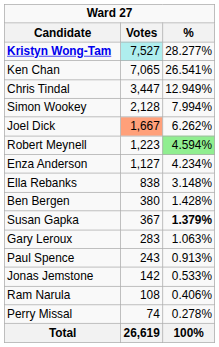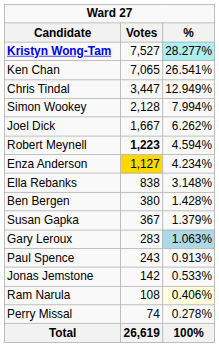Kristyn Wong-Tam | Votes: paleturquoise background -> no background
Kristyn Wong-Tam | %: no background -> paleturquoise background
Joel Dick | Votes: lightsalmon background -> no background
Robert Meynell | Votes: normal -> bold
Robert Meynell | %: lightgreen background -> no background
Enza Anderson | Votes: no background -> gold background
Susan Gapka | %: bold -> normal
Gary Leroux | %: no background -> lightblue background
Ram Narula | %: no background -> lightyellow background
